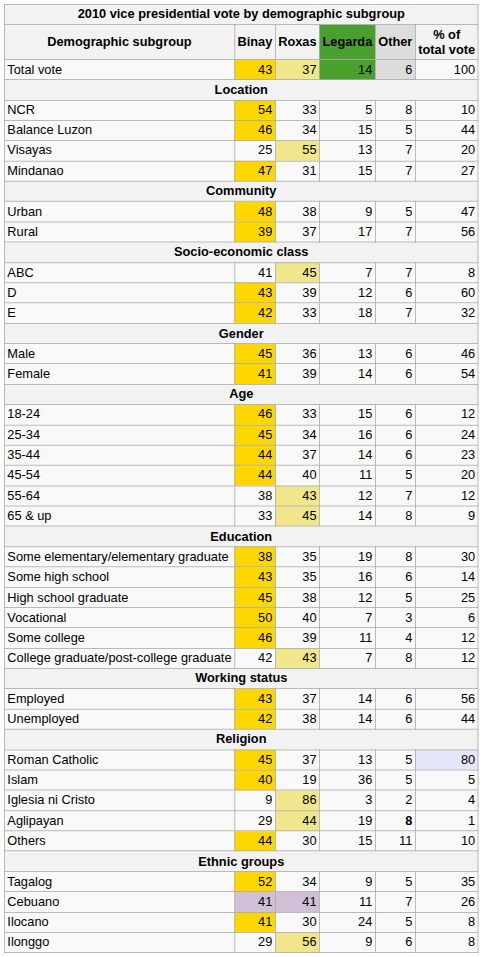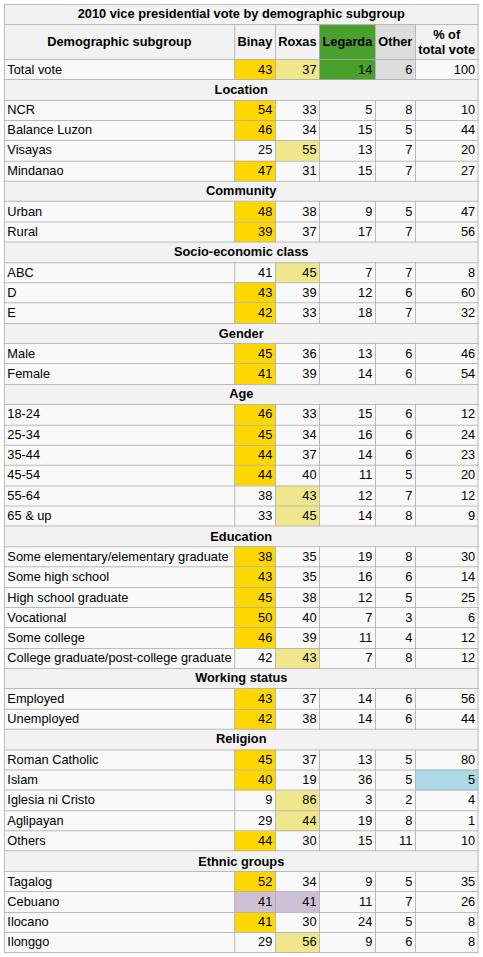Roman Catholic | % of total vote: lavender background -> no background
Islam | % of total vote: no background -> lightblue background
Aglipayan | Other: bold -> normal
